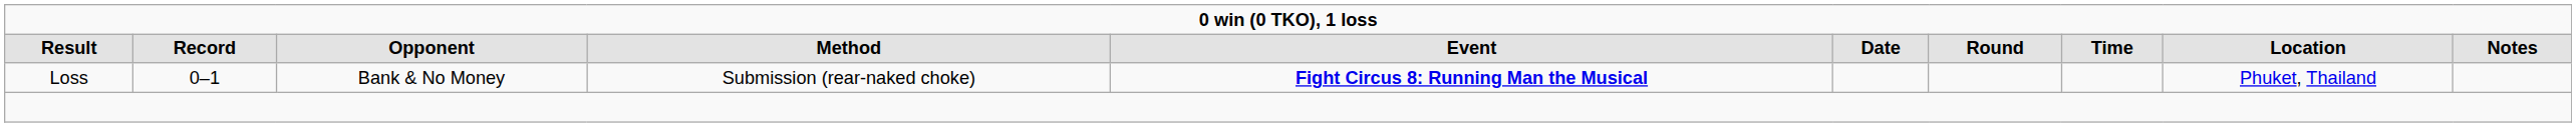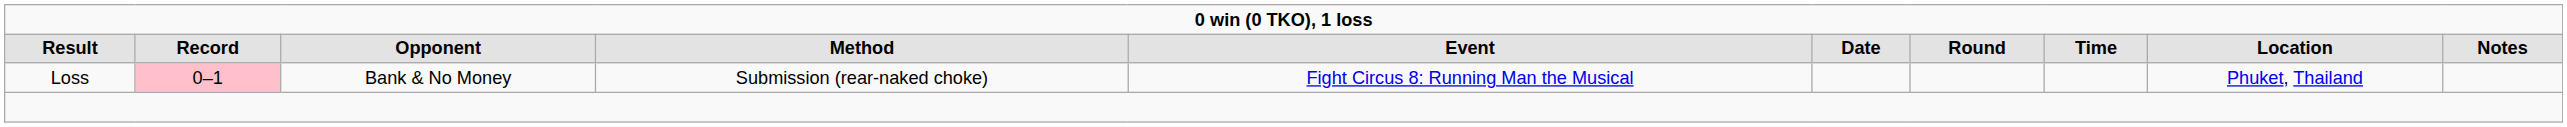Loss | Record: no background -> pink background
Loss | Event: bold -> normal
